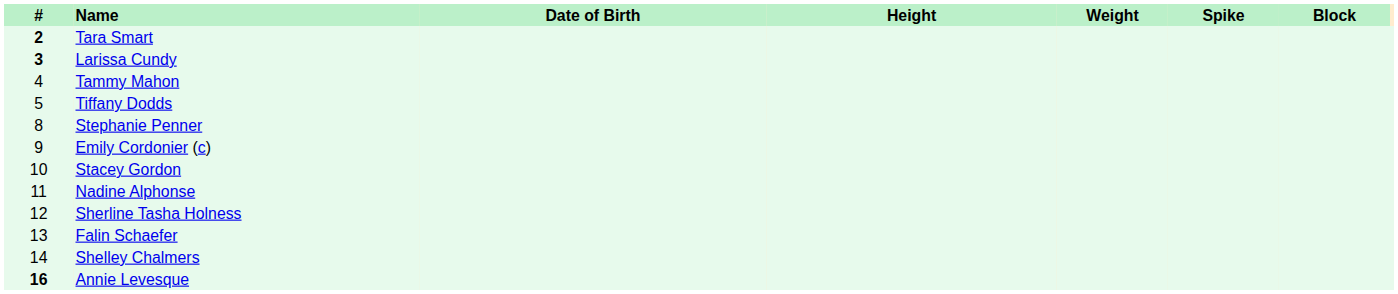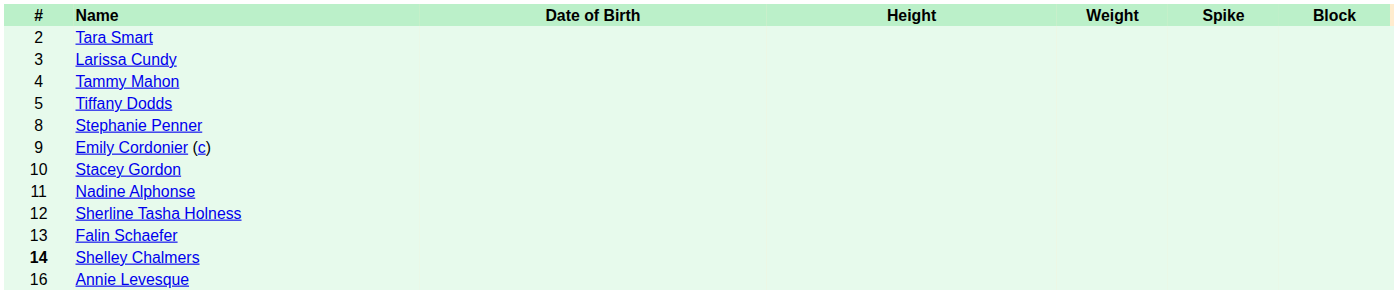Tara Smart | #: bold -> normal
Larissa Cundy | #: bold -> normal
Shelley Chalmers | #: normal -> bold
Annie Levesque | #: bold -> normal
